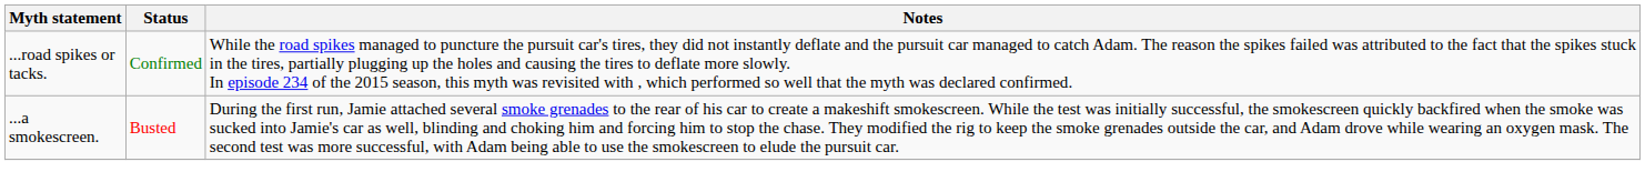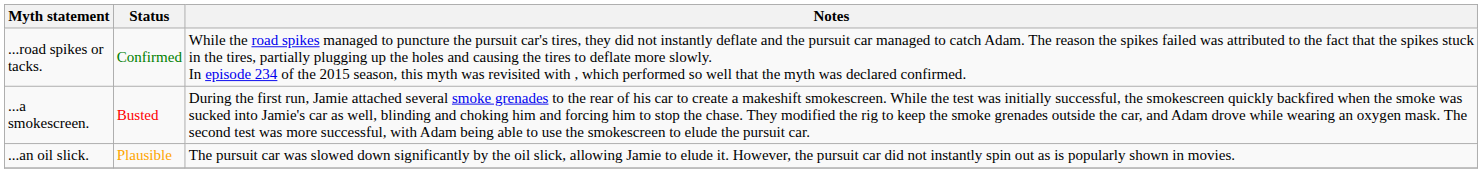+ row: ...an oil slick. | Plausible | The pursuit car was slowed down significantly by the oil slick, allowing Jamie to elude it. However, the pursuit car did not instantly spin out as is popularly shown in movies.
